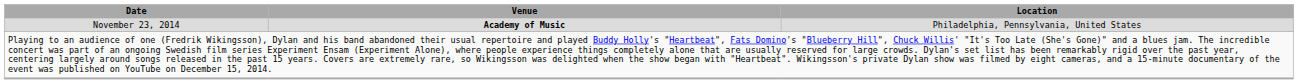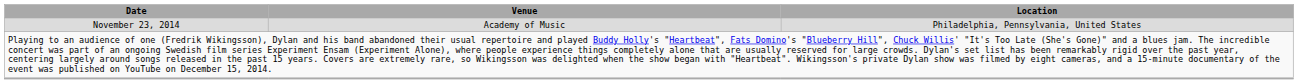November 23, 2014 | Venue: bold -> normal
